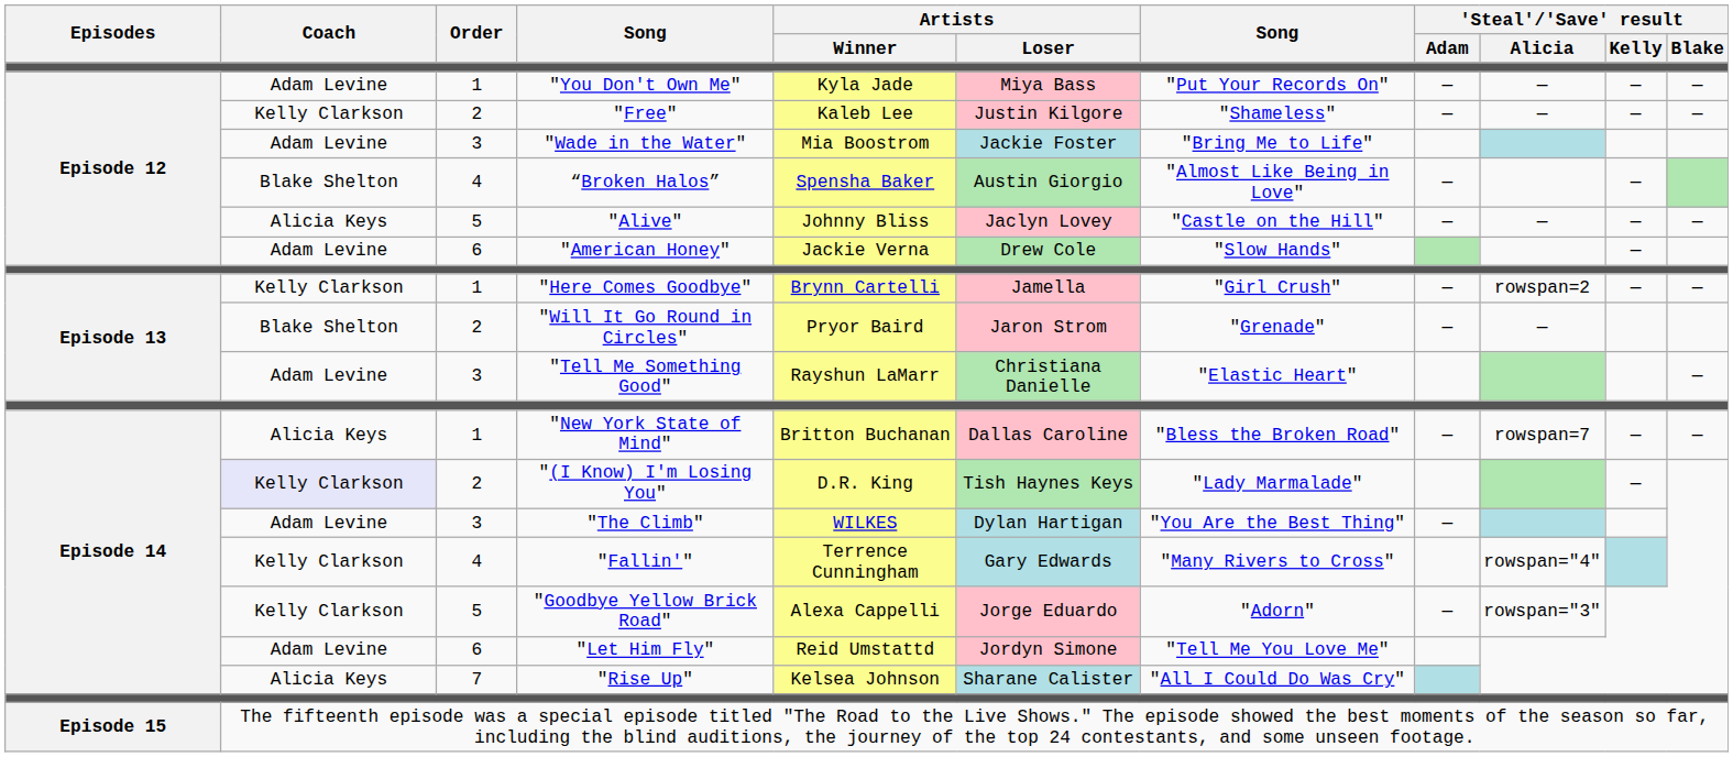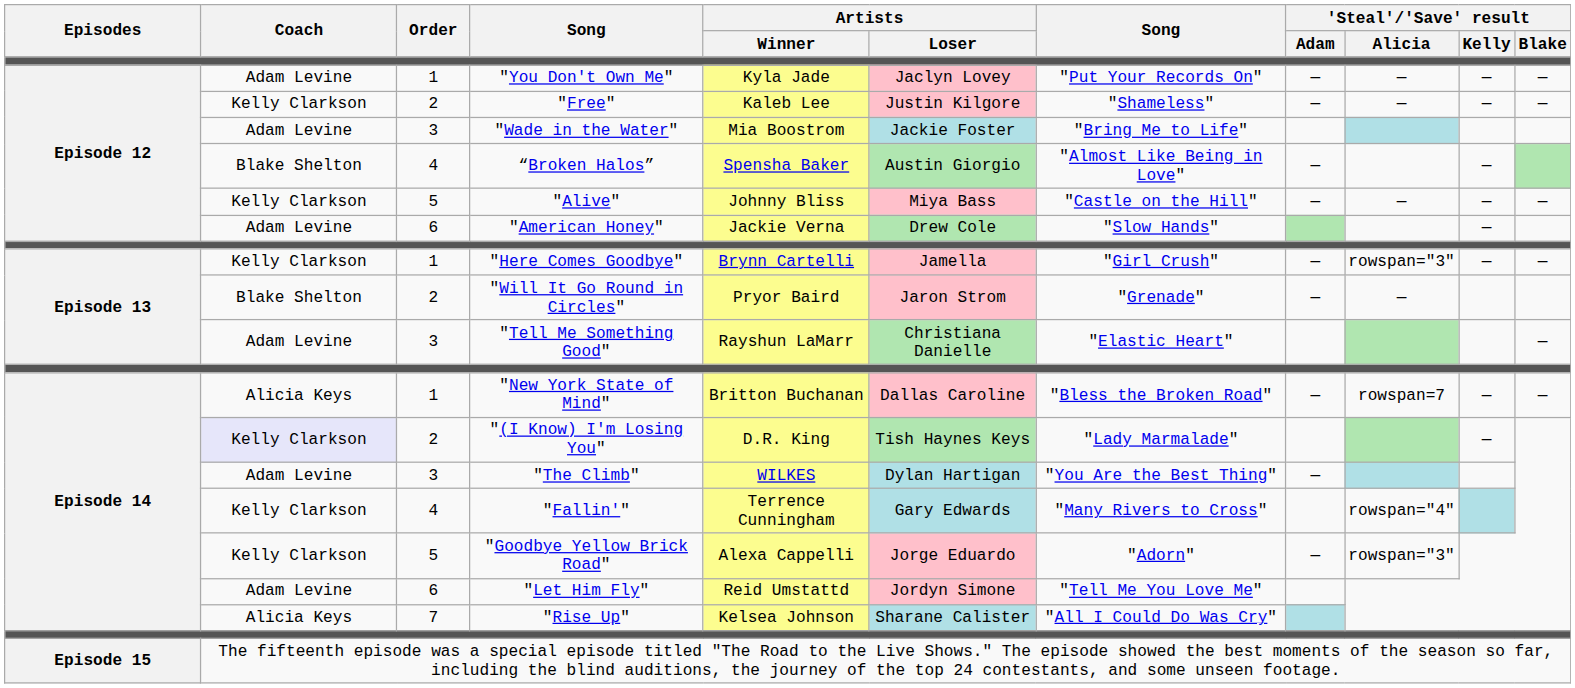"You Don't Own Me" | Artists / Loser: Miya Bass -> Jaclyn Lovey
"Alive" | Coach: Alicia Keys -> Kelly Clarkson
"Alive" | Artists / Loser: Jaclyn Lovey -> Miya Bass
"Here Comes Goodbye" | 'Steal'/'Save' result / Alicia: rowspan=2 -> rowspan="3"
